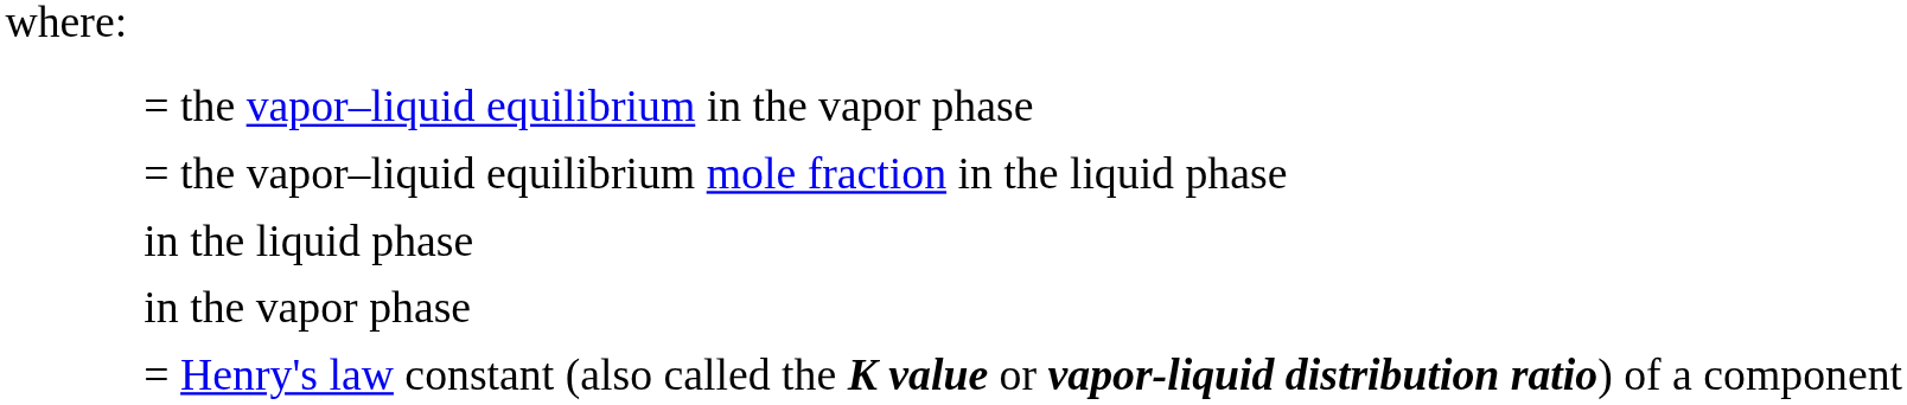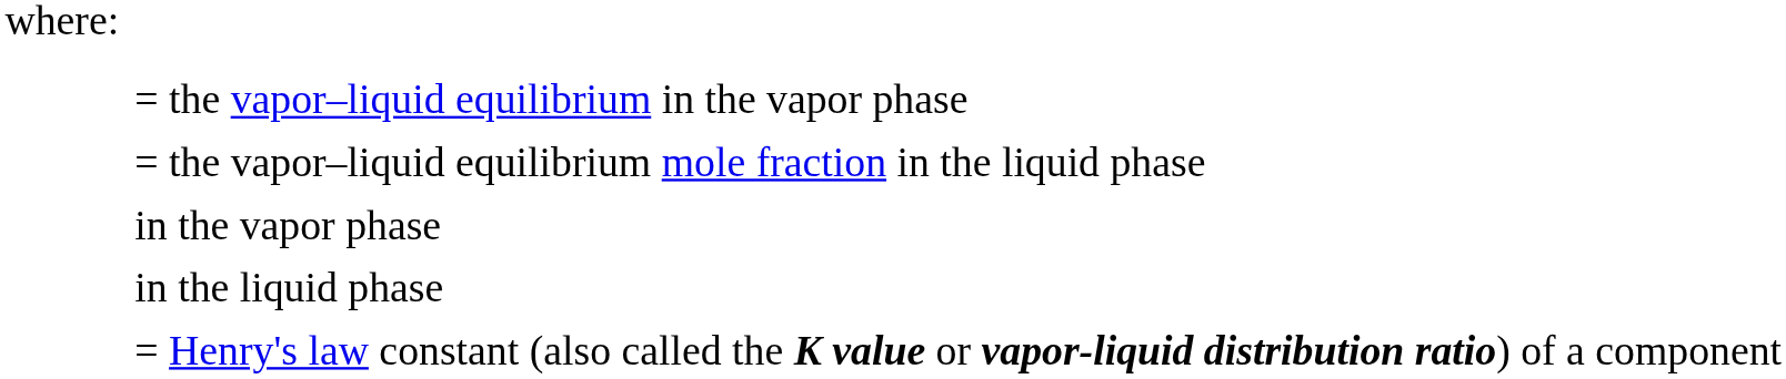row 4 | column 2: in the liquid phase -> in the vapor phase
row 5 | column 2: in the vapor phase -> in the liquid phase
